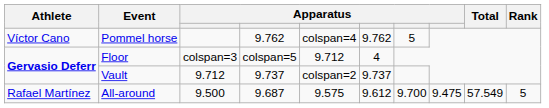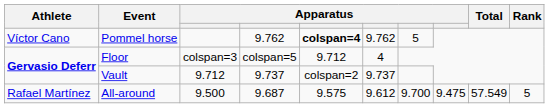Pommel horse | column 5: normal -> bold
